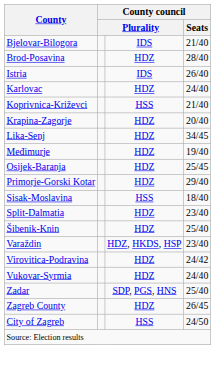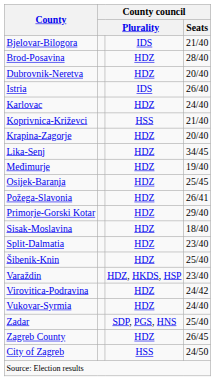+ row: Dubrovnik-Neretva | HDZ | 20/40
+ row: Požega-Slavonia | HDZ | 26/41
Sisak-Moslavina | column 3: HSS -> HDZ
